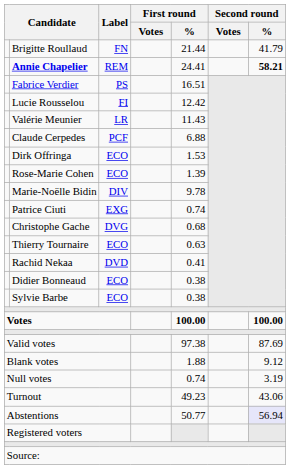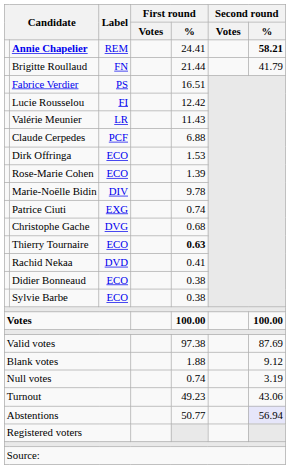rows swapped: Annie Chapelier <-> Brigitte Roullaud
Thierry Tournaire | First round / %: normal -> bold
